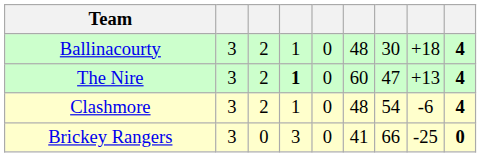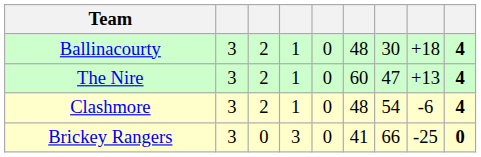The Nire | column 4: bold -> normal
